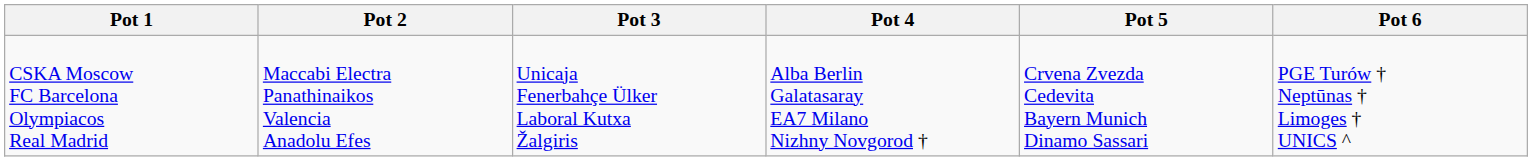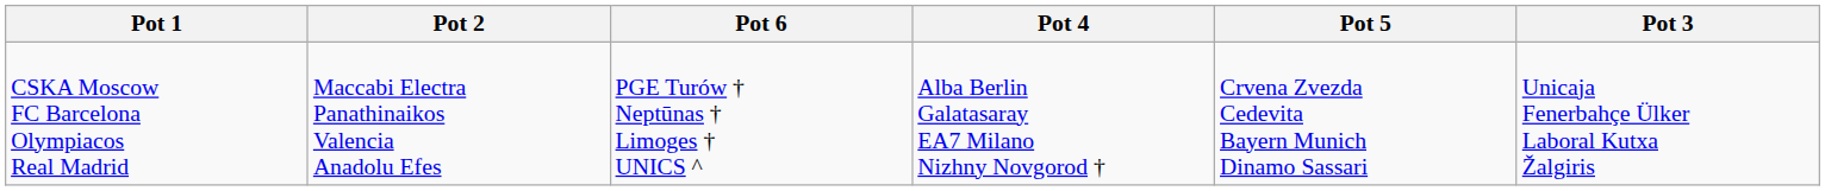columns swapped: Pot 3 <-> Pot 6
